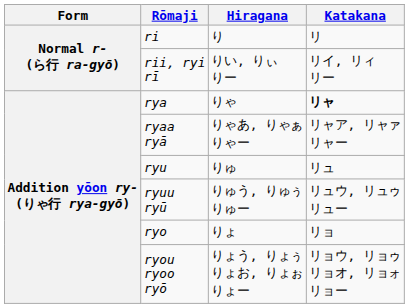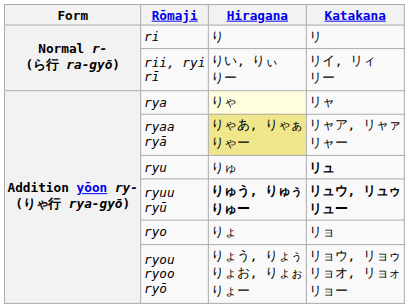rya | Hiragana: no background -> lightyellow background
rya | Katakana: bold -> normal
ryaa ryā | Hiragana: no background -> khaki background
ryu | Katakana: normal -> bold
ryuu ryū | Hiragana: normal -> bold
ryuu ryū | Katakana: normal -> bold
